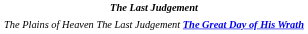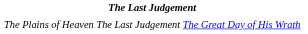The Plains of Heaven | column 3: bold -> normal
